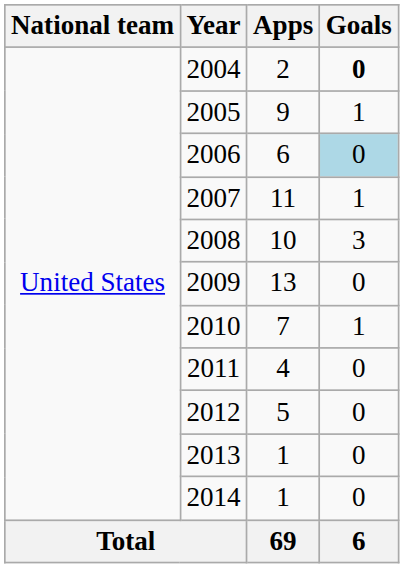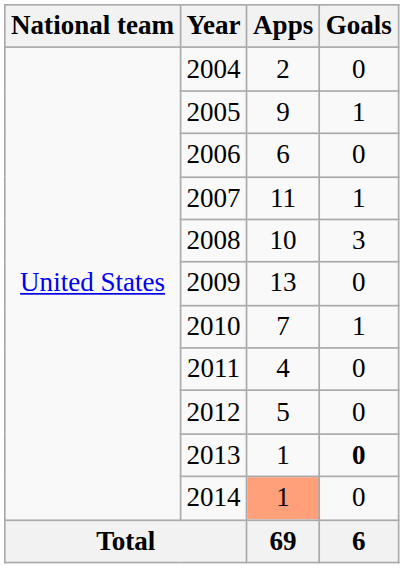2004 | Goals: bold -> normal
2006 | Goals: lightblue background -> no background
2013 | Goals: normal -> bold
2014 | Apps: no background -> lightsalmon background
